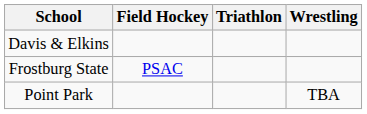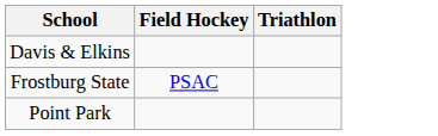- column: Wrestling | TBA
